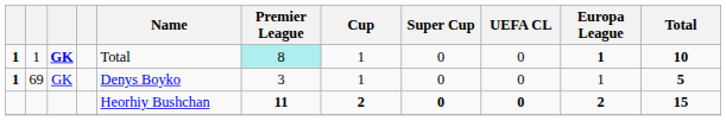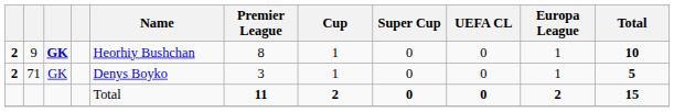row 2 | column 1: 1 -> 2
row 2 | column 2: 1 -> 9
row 2 | Name: Total -> Heorhiy Bushchan
row 2 | Premier League: paleturquoise background -> no background
row 2 | Europa League: bold -> normal
row 3 | column 1: 1 -> 2
row 3 | column 2: 69 -> 71
row 4 | Name: Heorhiy Bushchan -> Total
